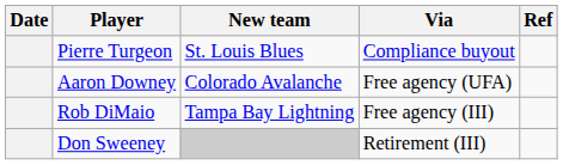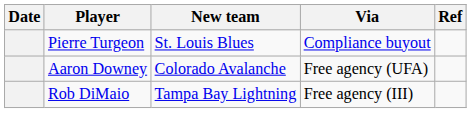- row: Don Sweeney | Retirement (III)
